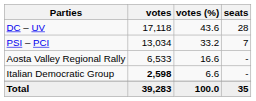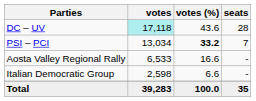DC – UV | votes: no background -> paleturquoise background
PSI – PCI | votes (%): normal -> bold
Italian Democratic Group | votes: bold -> normal
